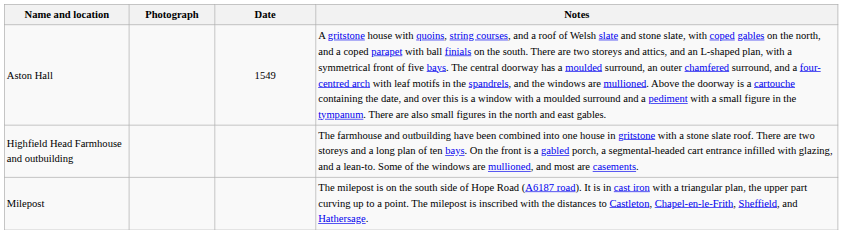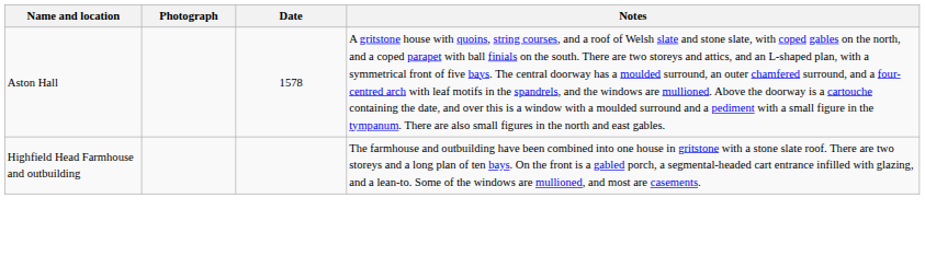Aston Hall | Date: 1549 -> 1578
- row: Milepost | The milepost is on the south side of Hope Road (A6187 road). It is in cast iron with a triangular plan, the upper part curving up to a point. The milepost is inscribed with the distances to Castleton, Chapel-en-le-Frith, Sheffield, and Hathersage.
